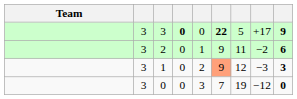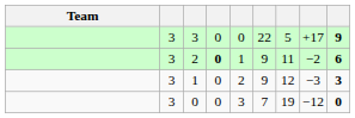row 2 | column 4: bold -> normal
row 2 | column 6: bold -> normal
row 3 | column 4: normal -> bold
row 4 | column 6: lightsalmon background -> no background
